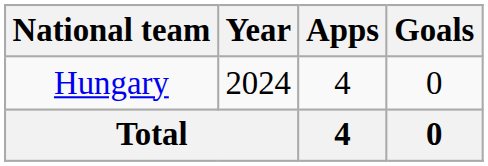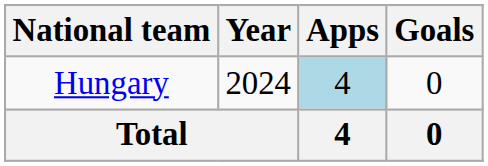Hungary | Apps: no background -> lightblue background
